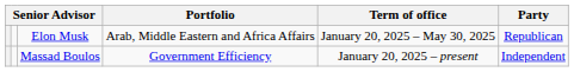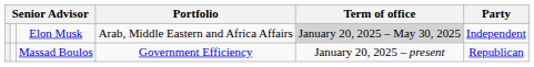Elon Musk | Term of office: no background -> lightgrey background
Elon Musk | Party: Republican -> Independent
Massad Boulos | Party: Independent -> Republican
